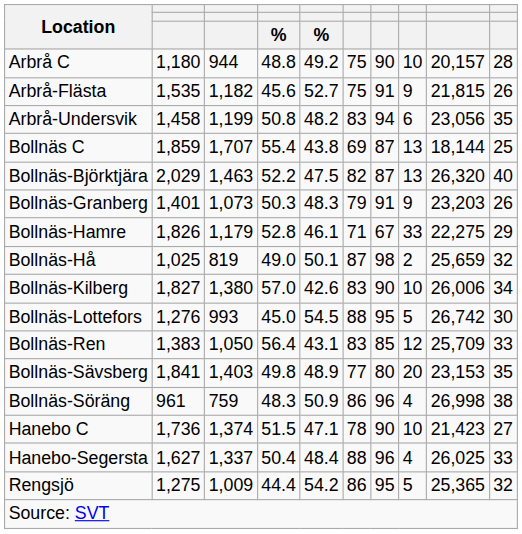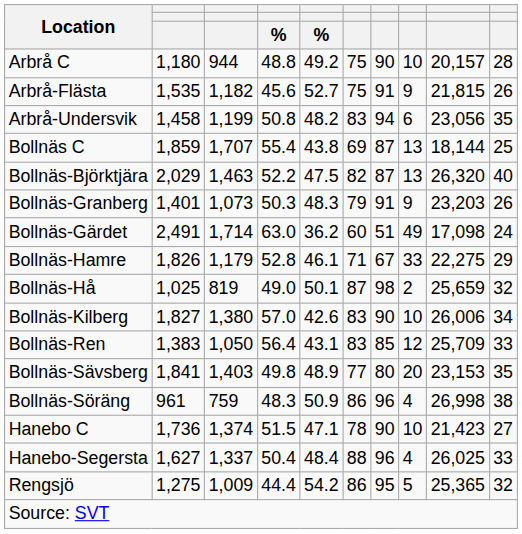+ row: Bollnäs-Gärdet | 2,491 | 1,714 | 63.0 | 36.2 | 60 | 51 | 49 | 17,098 | 24
- row: Bollnäs-Lottefors | 1,276 | 993 | 45.0 | 54.5 | 88 | 95 | 5 | 26,742 | 30
